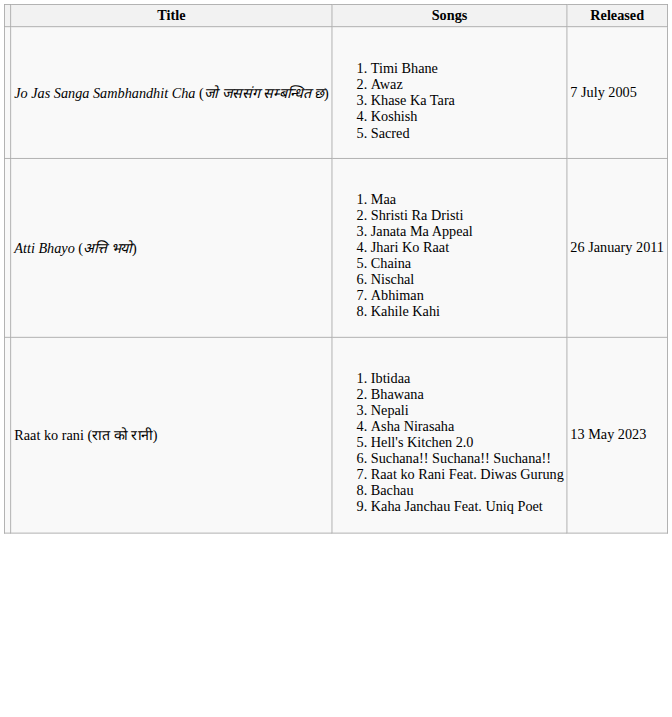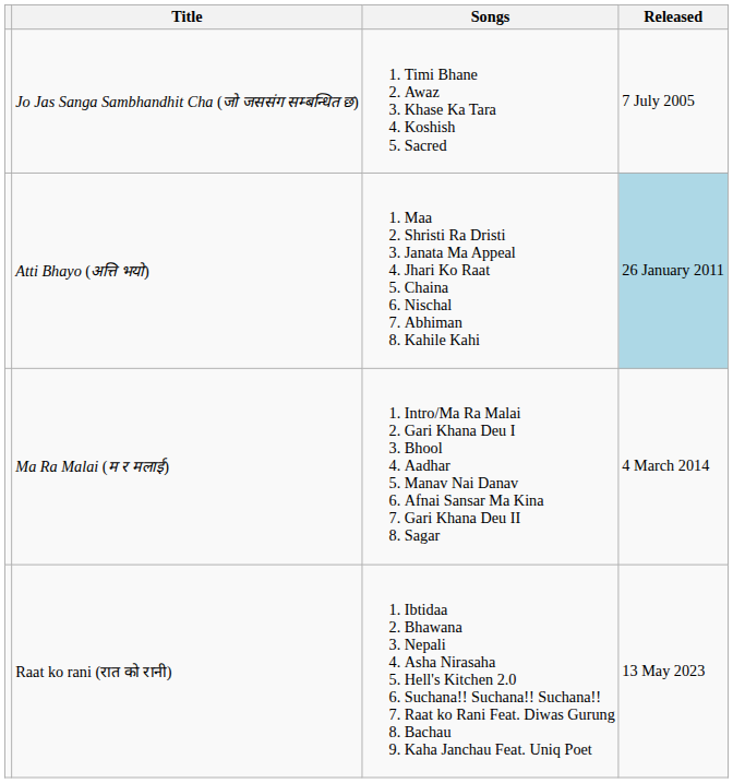Atti Bhayo (अत्ति भयो) | Released: no background -> lightblue background
+ row: Ma Ra Malai (म र मलाई) | Intro/Ma Ra Malai Gari Khana Deu I Bhool Aadhar Manav Nai Danav Afnai Sansar Ma Kina Gari Khana Deu II Sagar | 4 March 2014
